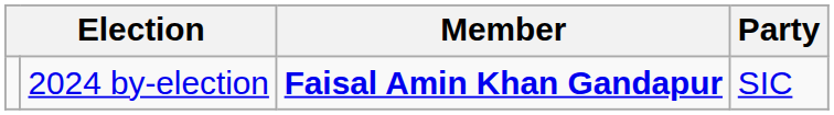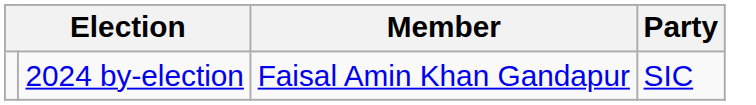2024 by-election | Member: bold -> normal
